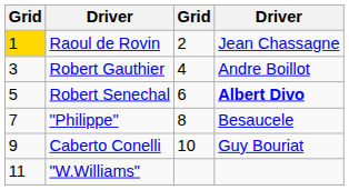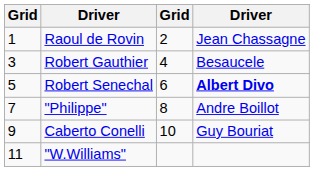Raoul de Rovin | column 1: gold background -> no background
Robert Gauthier | column 4: Andre Boillot -> Besaucele
"Philippe" | column 4: Besaucele -> Andre Boillot
